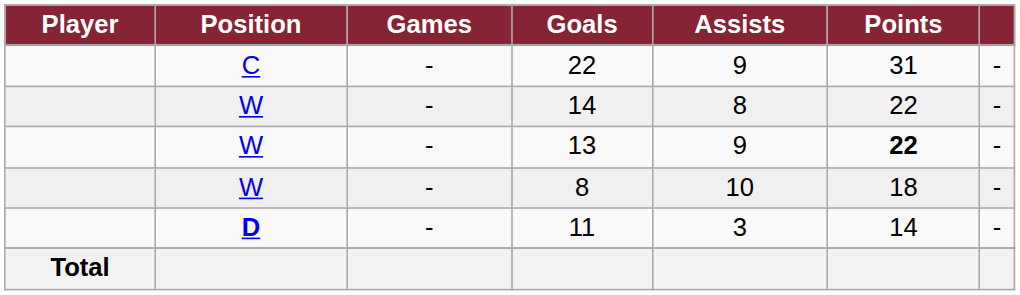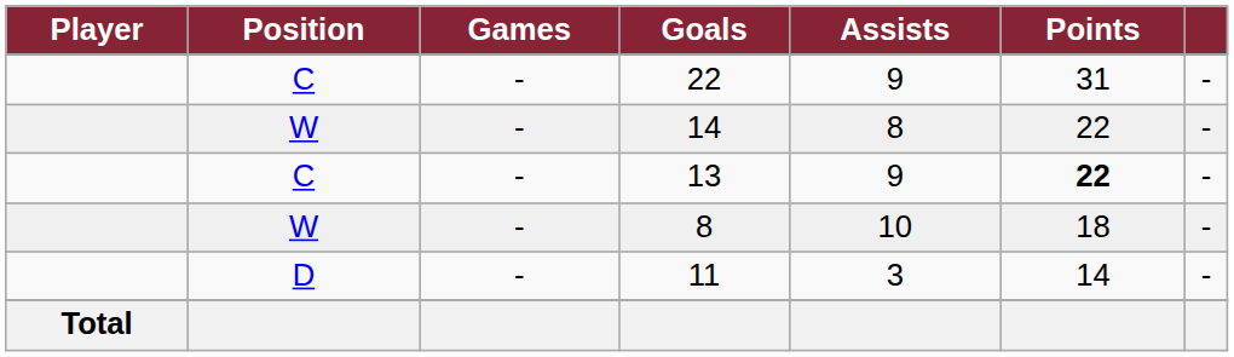13 | Position: W -> C
11 | Position: bold -> normal
